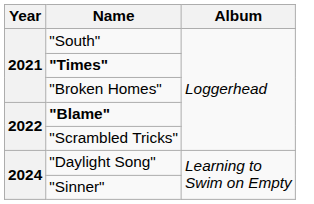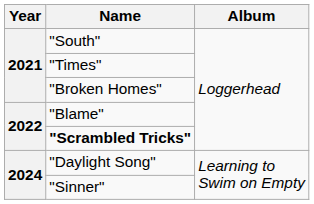"Times" | Name: bold -> normal
"Blame" | Name: bold -> normal
"Scrambled Tricks" | Name: normal -> bold
